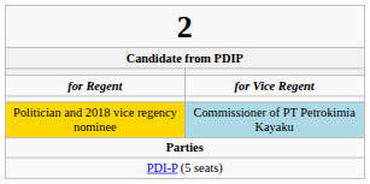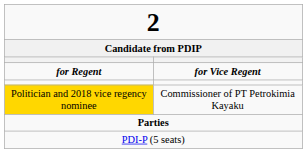row 6 | column 2: lightblue background -> no background
